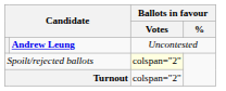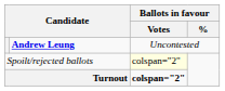Turnout | Ballots in favour / Votes: normal -> bold
